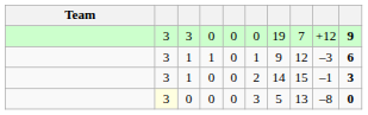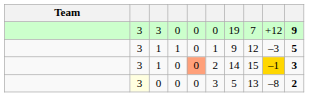row 3 | column 10: 6 -> 5
row 4 | column 5: no background -> lightsalmon background
row 4 | column 9: no background -> gold background
row 5 | column 10: 0 -> 2
